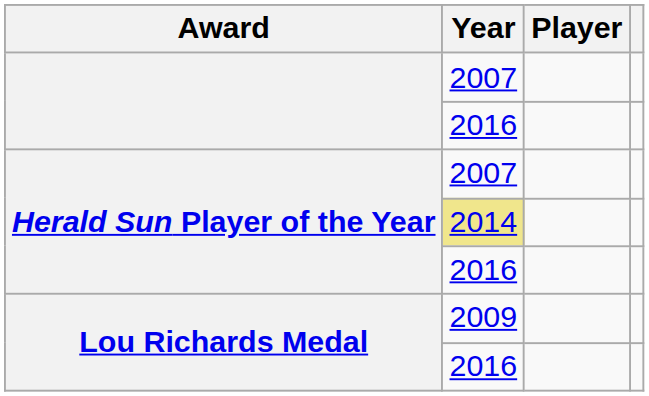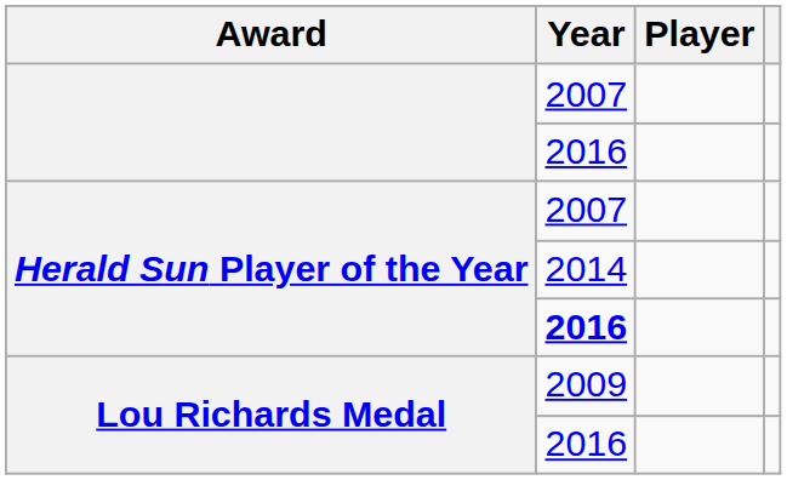2014 | Year: khaki background -> no background
Herald Sun Player of the Year / 2016 | Year: normal -> bold
